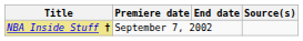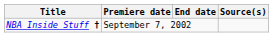NBA Inside Stuff † | Title: khaki background -> no background
